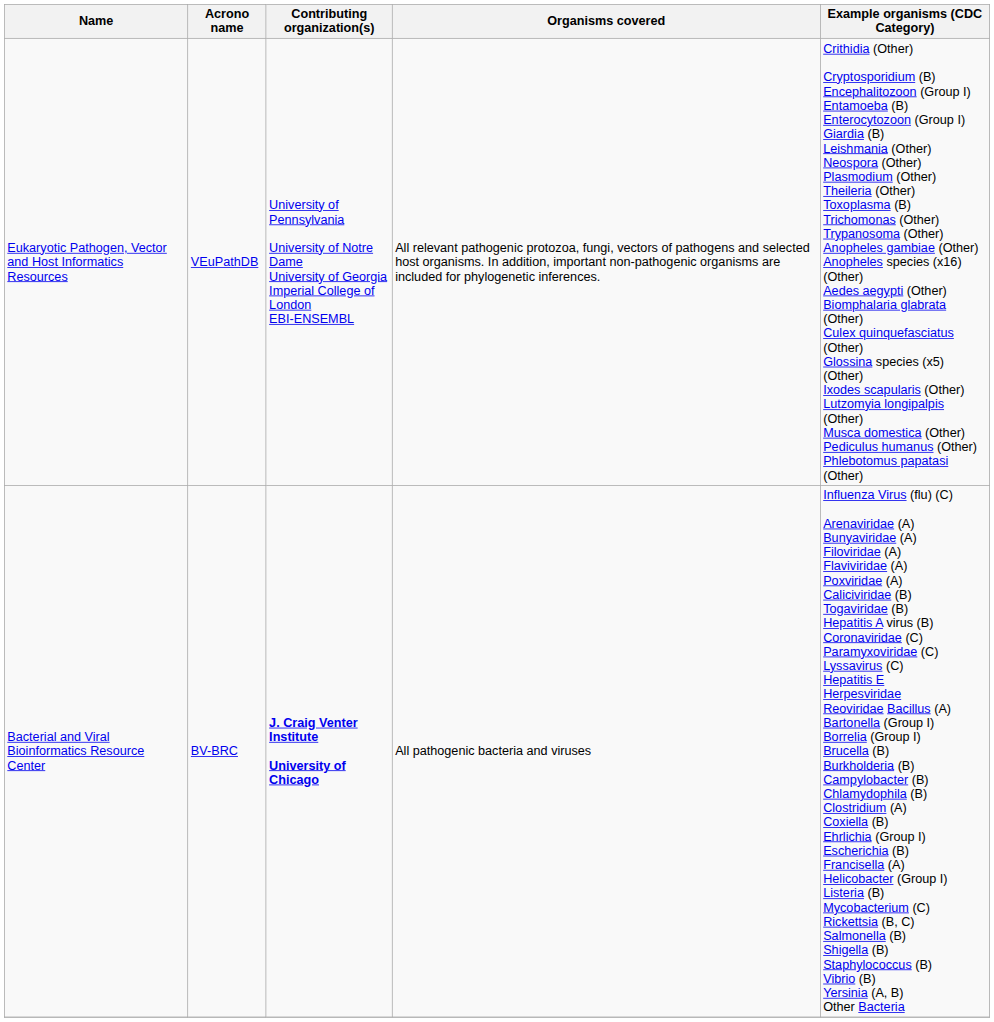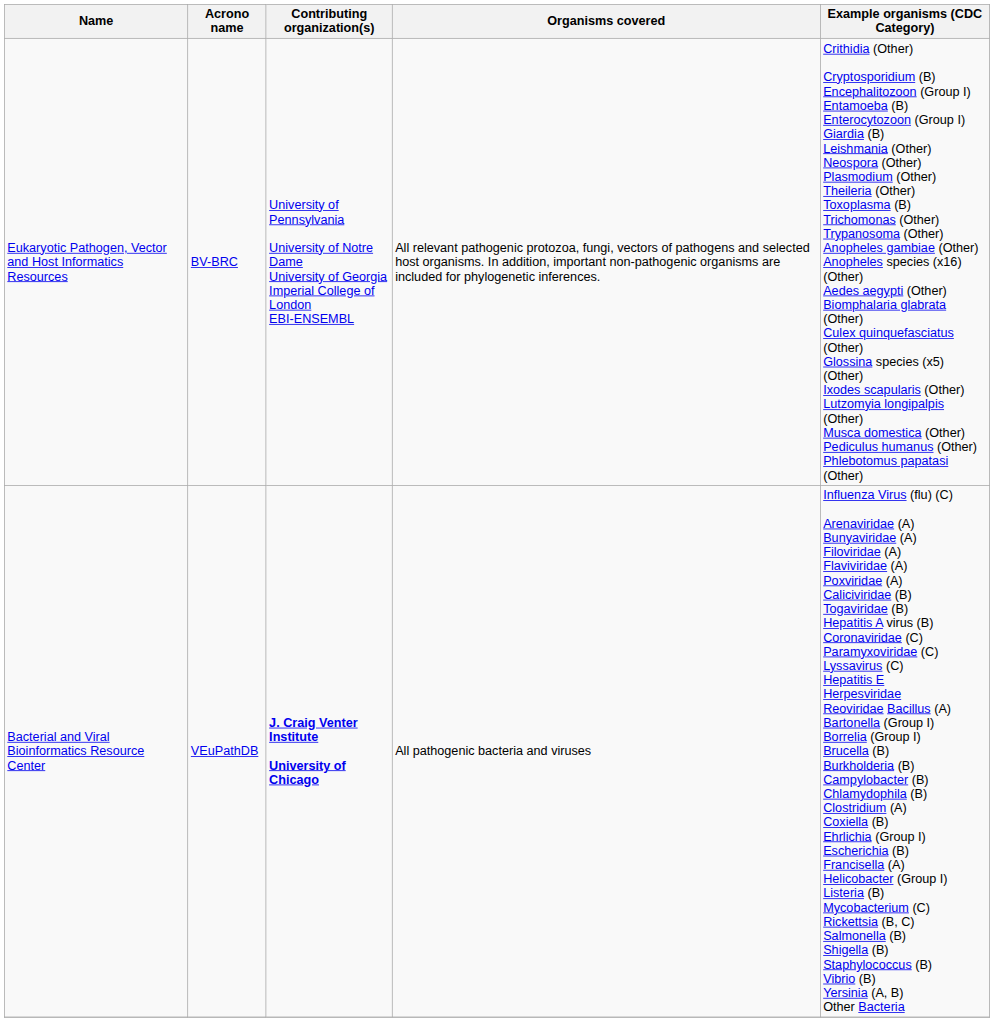Eukaryotic Pathogen, Vector and Host Informatics Resources | Acrono name: VEuPathDB -> BV-BRC
Bacterial and Viral Bioinformatics Resource Center | Acrono name: BV-BRC -> VEuPathDB
